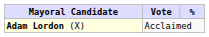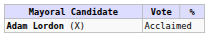Adam Lordon (X) | Mayoral Candidate: lightyellow background -> no background
